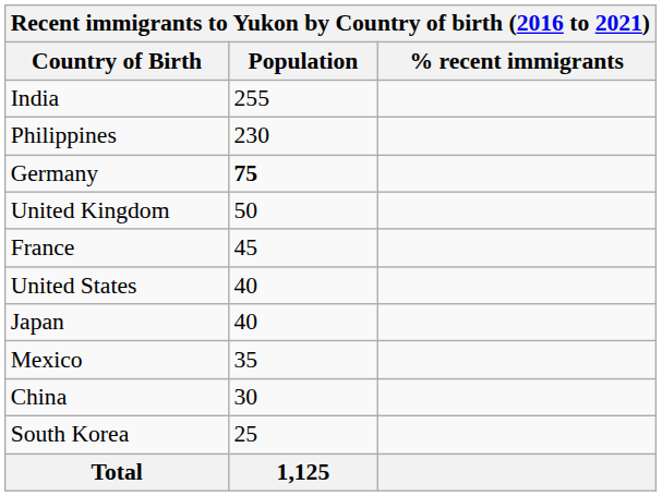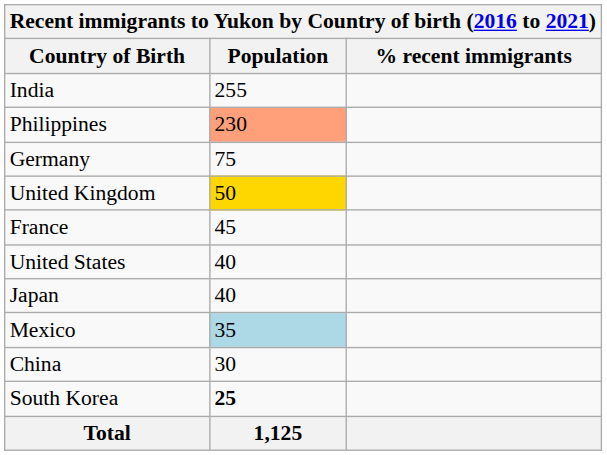Philippines | Population: no background -> lightsalmon background
Germany | Population: bold -> normal
United Kingdom | Population: no background -> gold background
Mexico | Population: no background -> lightblue background
South Korea | Population: normal -> bold
